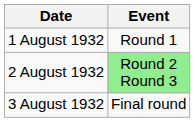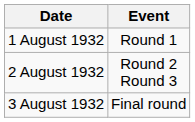2 August 1932 | Event: lightgreen background -> no background
